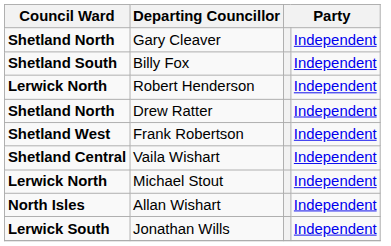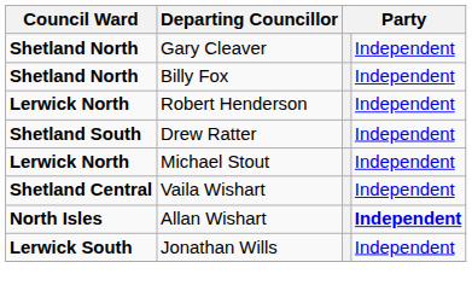Billy Fox | Council Ward: Shetland South -> Shetland North
Drew Ratter | Council Ward: Shetland North -> Shetland South
- row: Shetland West | Frank Robertson | Independent
rows swapped: Michael Stout <-> Vaila Wishart
Allan Wishart | column 4: normal -> bold
